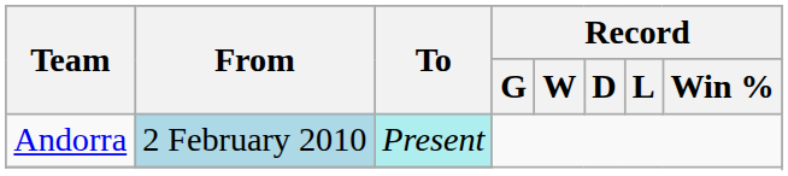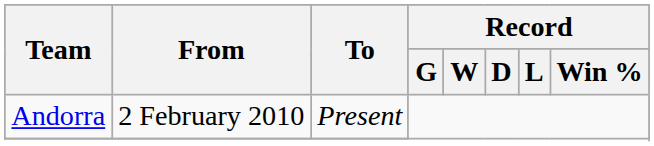Andorra | From: lightblue background -> no background
Andorra | To: paleturquoise background -> no background
